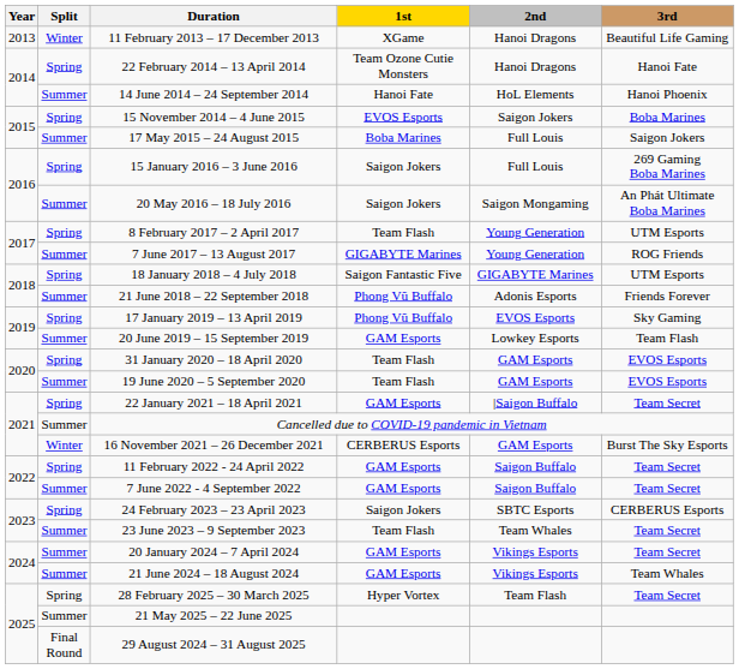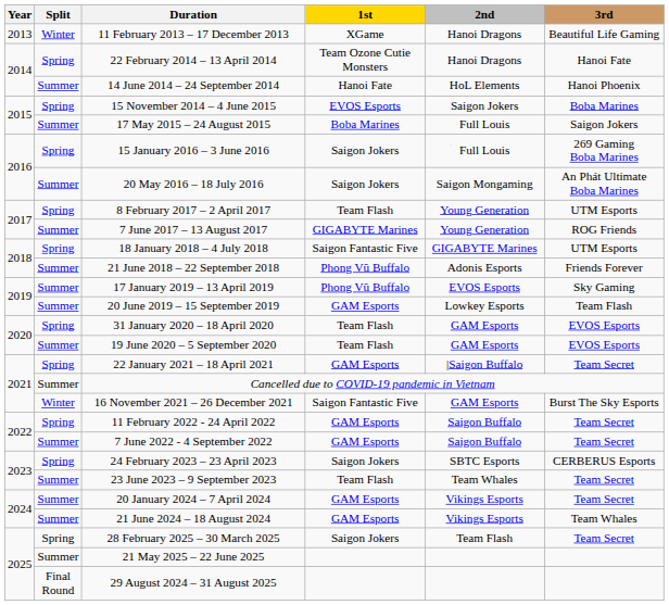17 January 2019 – 13 April 2019 | Split: Spring -> Summer
16 November 2021 – 26 December 2021 | 1st: CERBERUS Esports -> Saigon Fantastic Five
28 February 2025 – 30 March 2025 | 1st: Hyper Vortex -> Saigon Jokers
